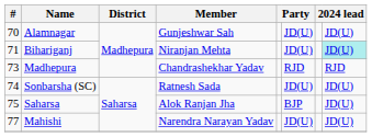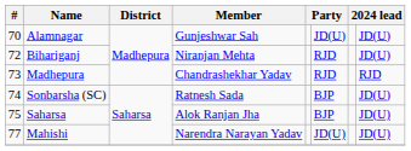Bihariganj | #: 71 -> 72
Bihariganj | column 6: JD(U) -> RJD
Bihariganj | column 8: paleturquoise background -> no background
Sonbarsha (SC) | column 6: JD(U) -> BJP
